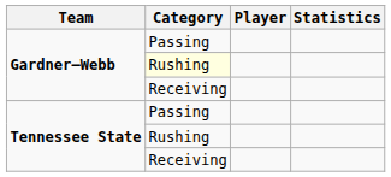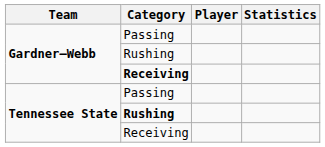Gardner–Webb / Rushing | Category: lightyellow background -> no background
Gardner–Webb / Receiving | Category: normal -> bold
Tennessee State / Rushing | Category: normal -> bold
